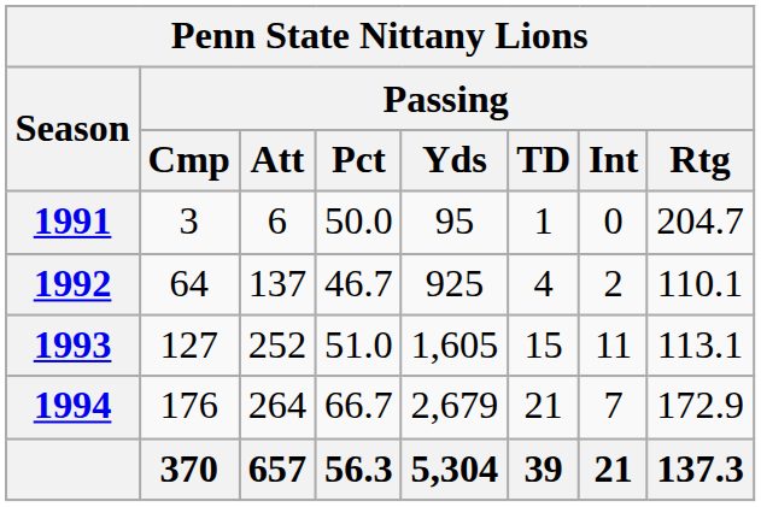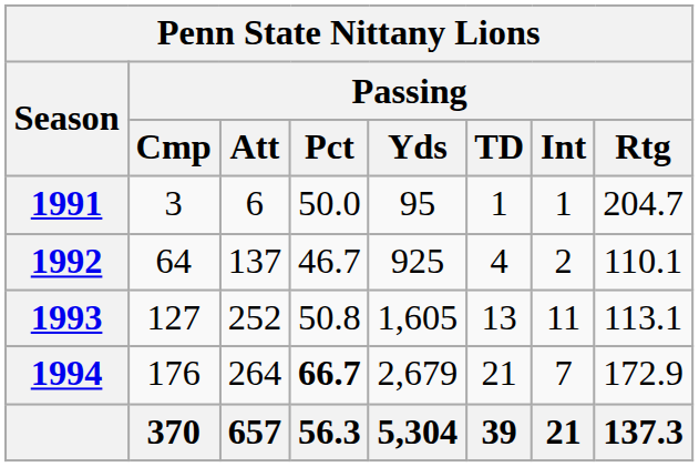1991 | Passing / Int: 0 -> 1
1993 | Passing / Pct: 51.0 -> 50.8
1993 | Passing / TD: 15 -> 13
1994 | Passing / Pct: normal -> bold
